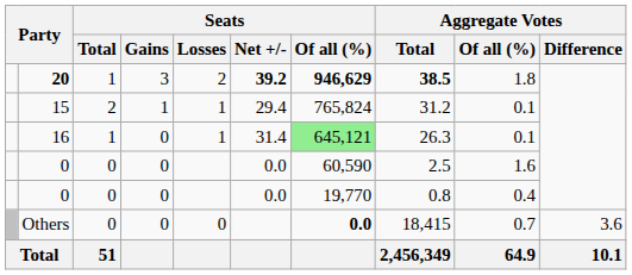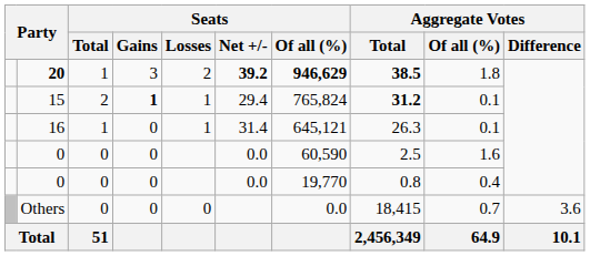15 | Seats / Gains: normal -> bold
15 | Aggregate Votes / Total: normal -> bold
16 | Seats / Of all (%): lightgreen background -> no background
Others | Seats / Of all (%): bold -> normal
